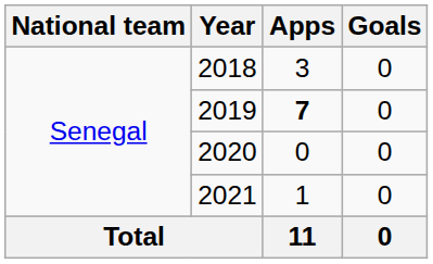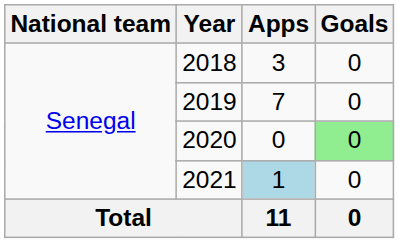2019 | Apps: bold -> normal
2020 | Goals: no background -> lightgreen background
2021 | Apps: no background -> lightblue background
